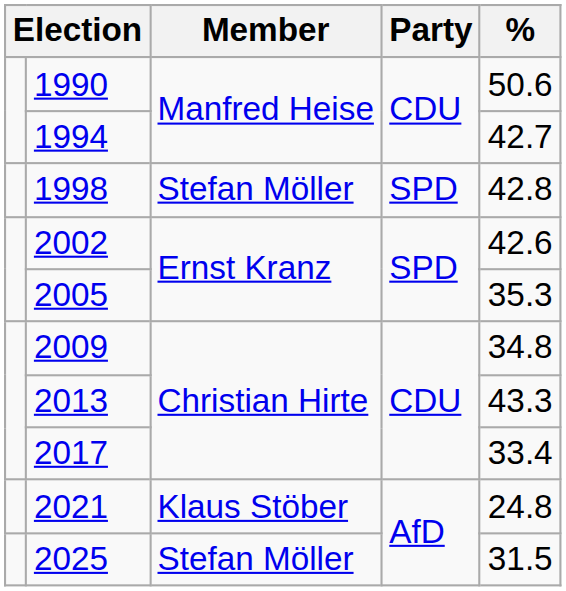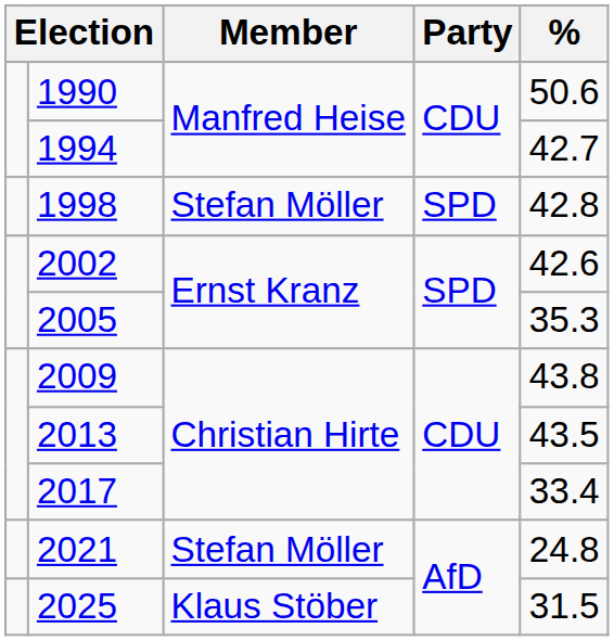2009 | %: 34.8 -> 43.8
2013 | %: 43.3 -> 43.5
2021 | Member: Klaus Stöber -> Stefan Möller
2025 | Member: Stefan Möller -> Klaus Stöber
